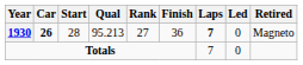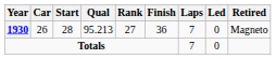1930 | Car: bold -> normal
1930 | Laps: bold -> normal
